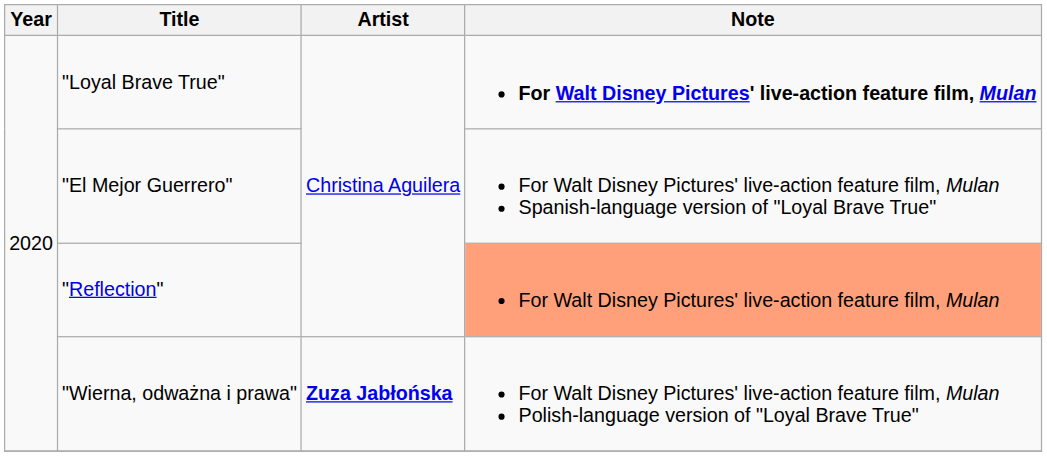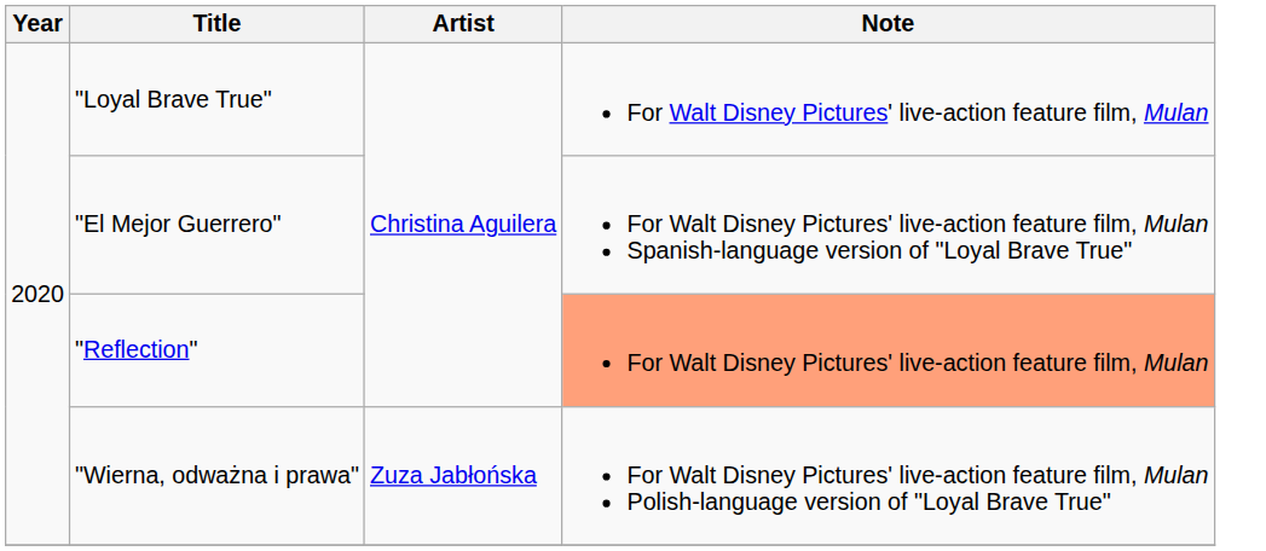"Loyal Brave True" | Note: bold -> normal
"Wierna, odważna i prawa" | Artist: bold -> normal
